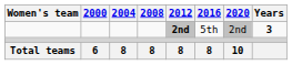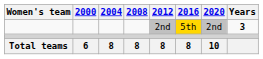row 2 | 2012: bold -> normal
row 2 | 2016: no background -> gold background
